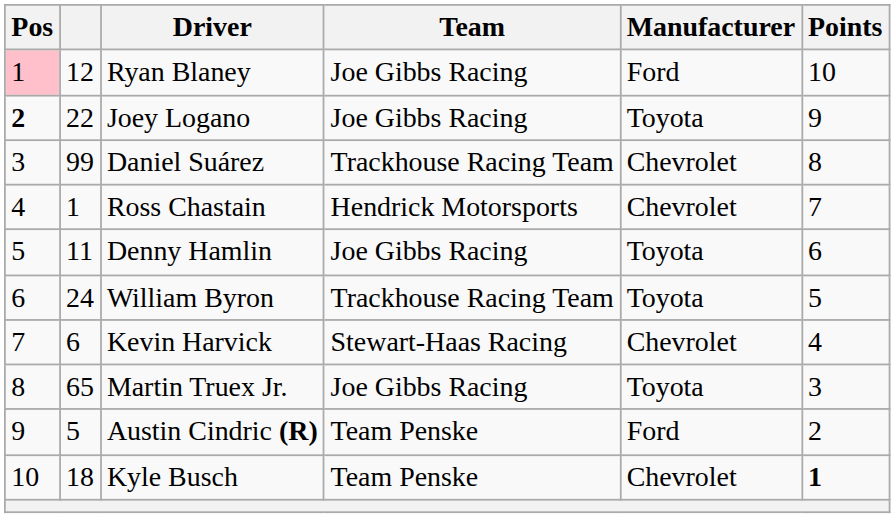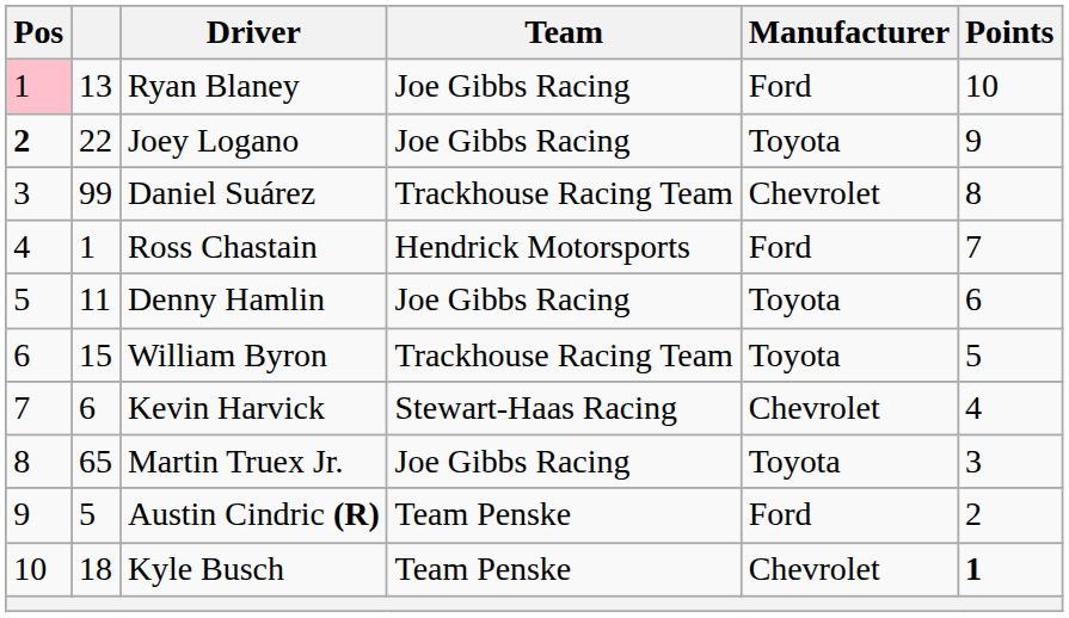Ryan Blaney | column 2: 12 -> 13
Ross Chastain | Manufacturer: Chevrolet -> Ford
William Byron | column 2: 24 -> 15
